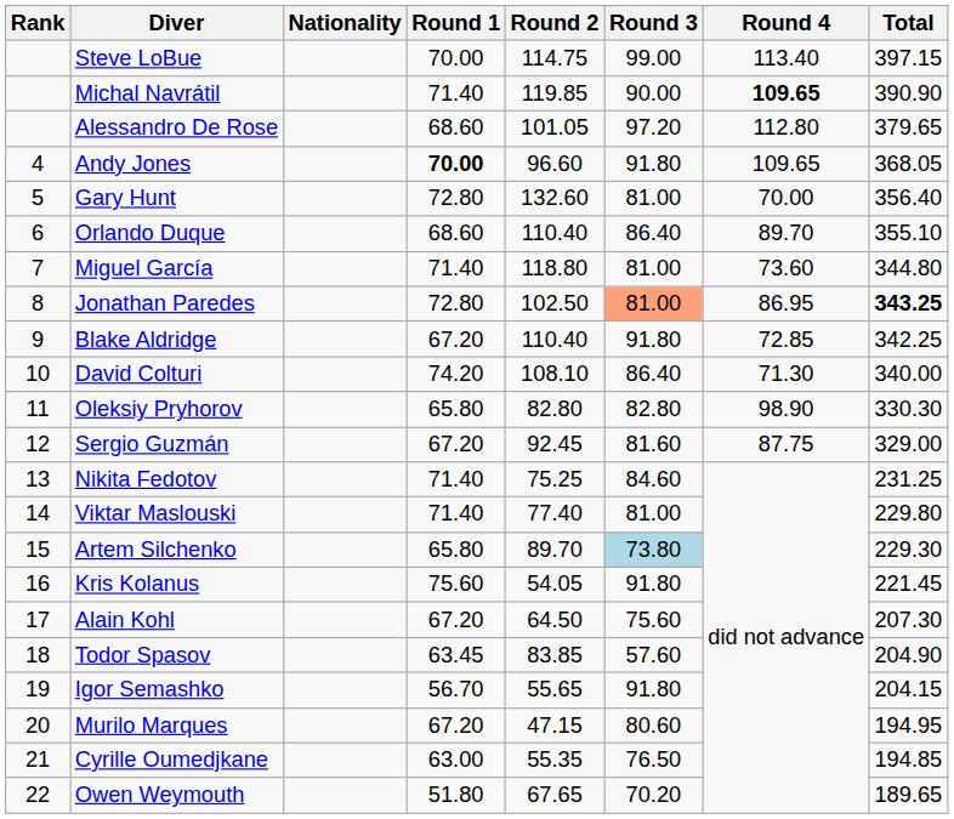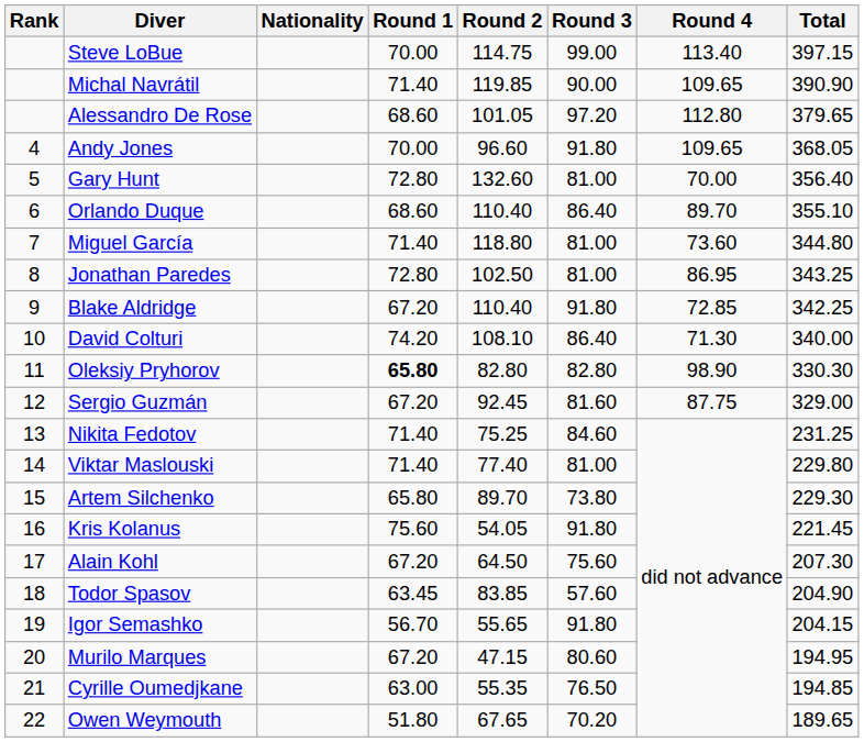Michal Navrátil | Round 4: bold -> normal
Andy Jones | Round 1: bold -> normal
Jonathan Paredes | Round 3: lightsalmon background -> no background
Jonathan Paredes | Total: bold -> normal
Oleksiy Pryhorov | Round 1: normal -> bold
Artem Silchenko | Round 3: lightblue background -> no background
